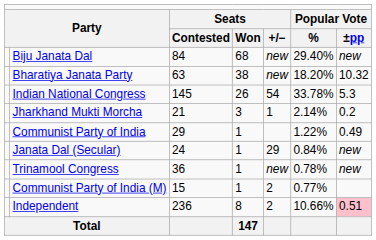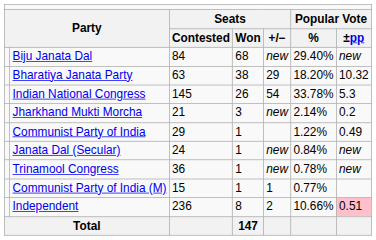Bharatiya Janata Party | column 5: new -> 29
Jharkhand Mukti Morcha | column 5: 1 -> new
Janata Dal (Secular) | column 5: 29 -> new
Communist Party of India (M) | column 5: 2 -> 1
